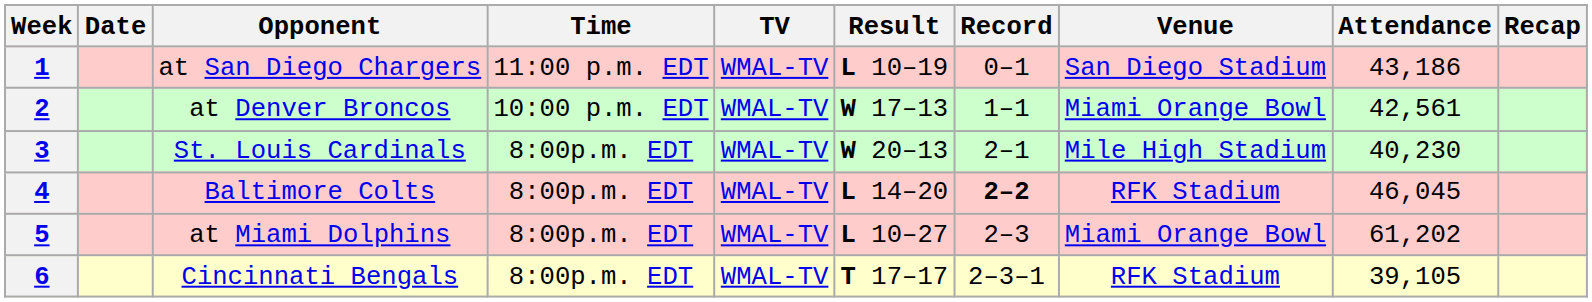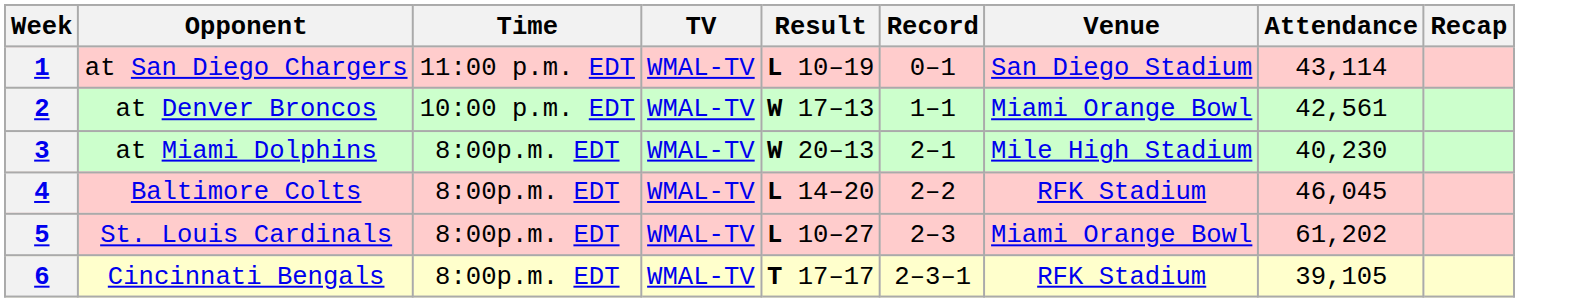- column: Date
1 | Attendance: 43,186 -> 43,114
3 | Opponent: St. Louis Cardinals -> at Miami Dolphins
4 | Record: bold -> normal
5 | Opponent: at Miami Dolphins -> St. Louis Cardinals
